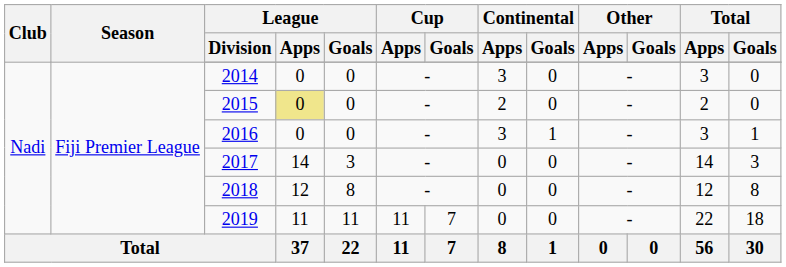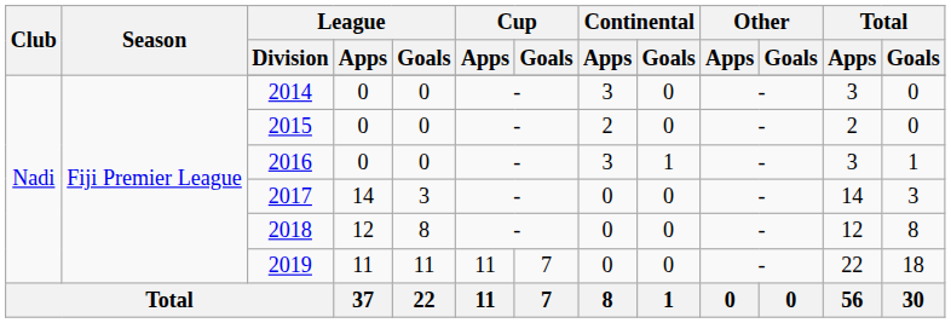2015 | League / Apps: khaki background -> no background
